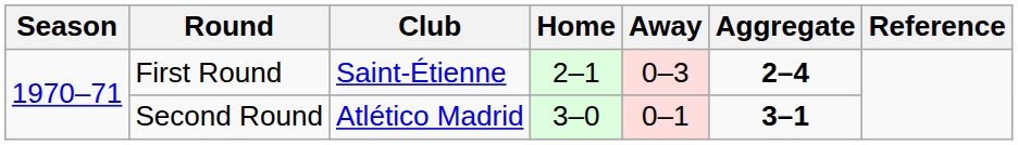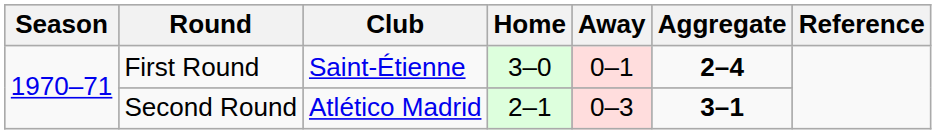First Round | Home: 2–1 -> 3–0
First Round | Away: 0–3 -> 0–1
Second Round | Home: 3–0 -> 2–1
Second Round | Away: 0–1 -> 0–3
